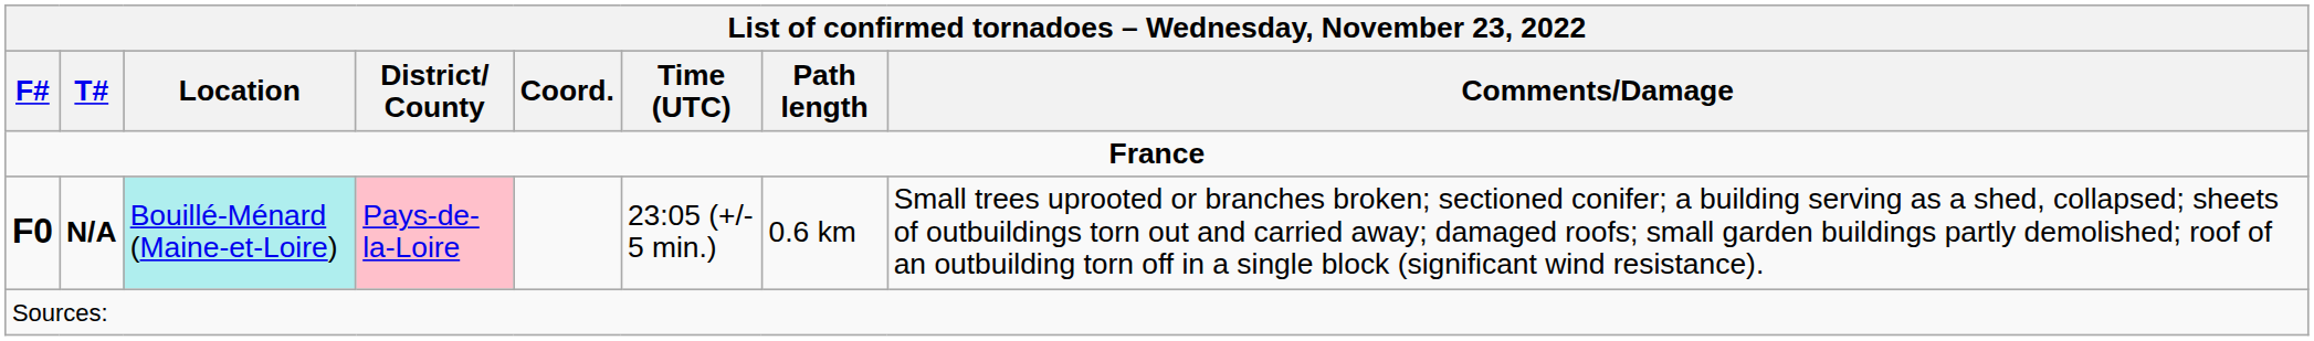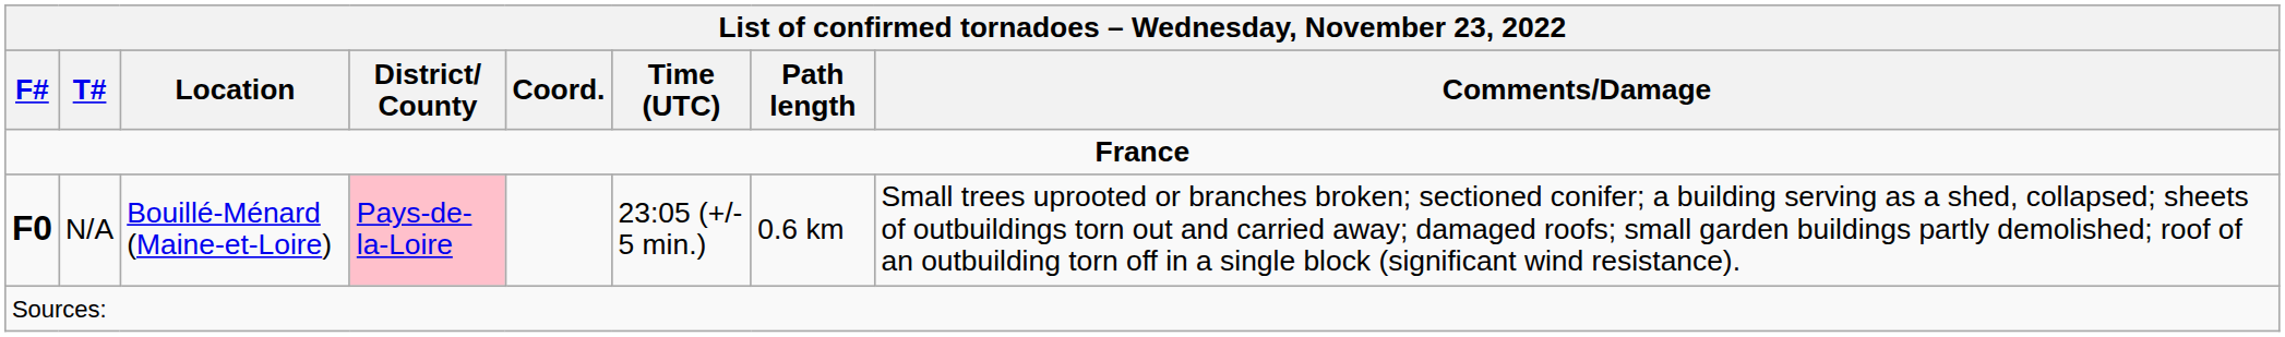F0 | T#: bold -> normal
F0 | Location: paleturquoise background -> no background
